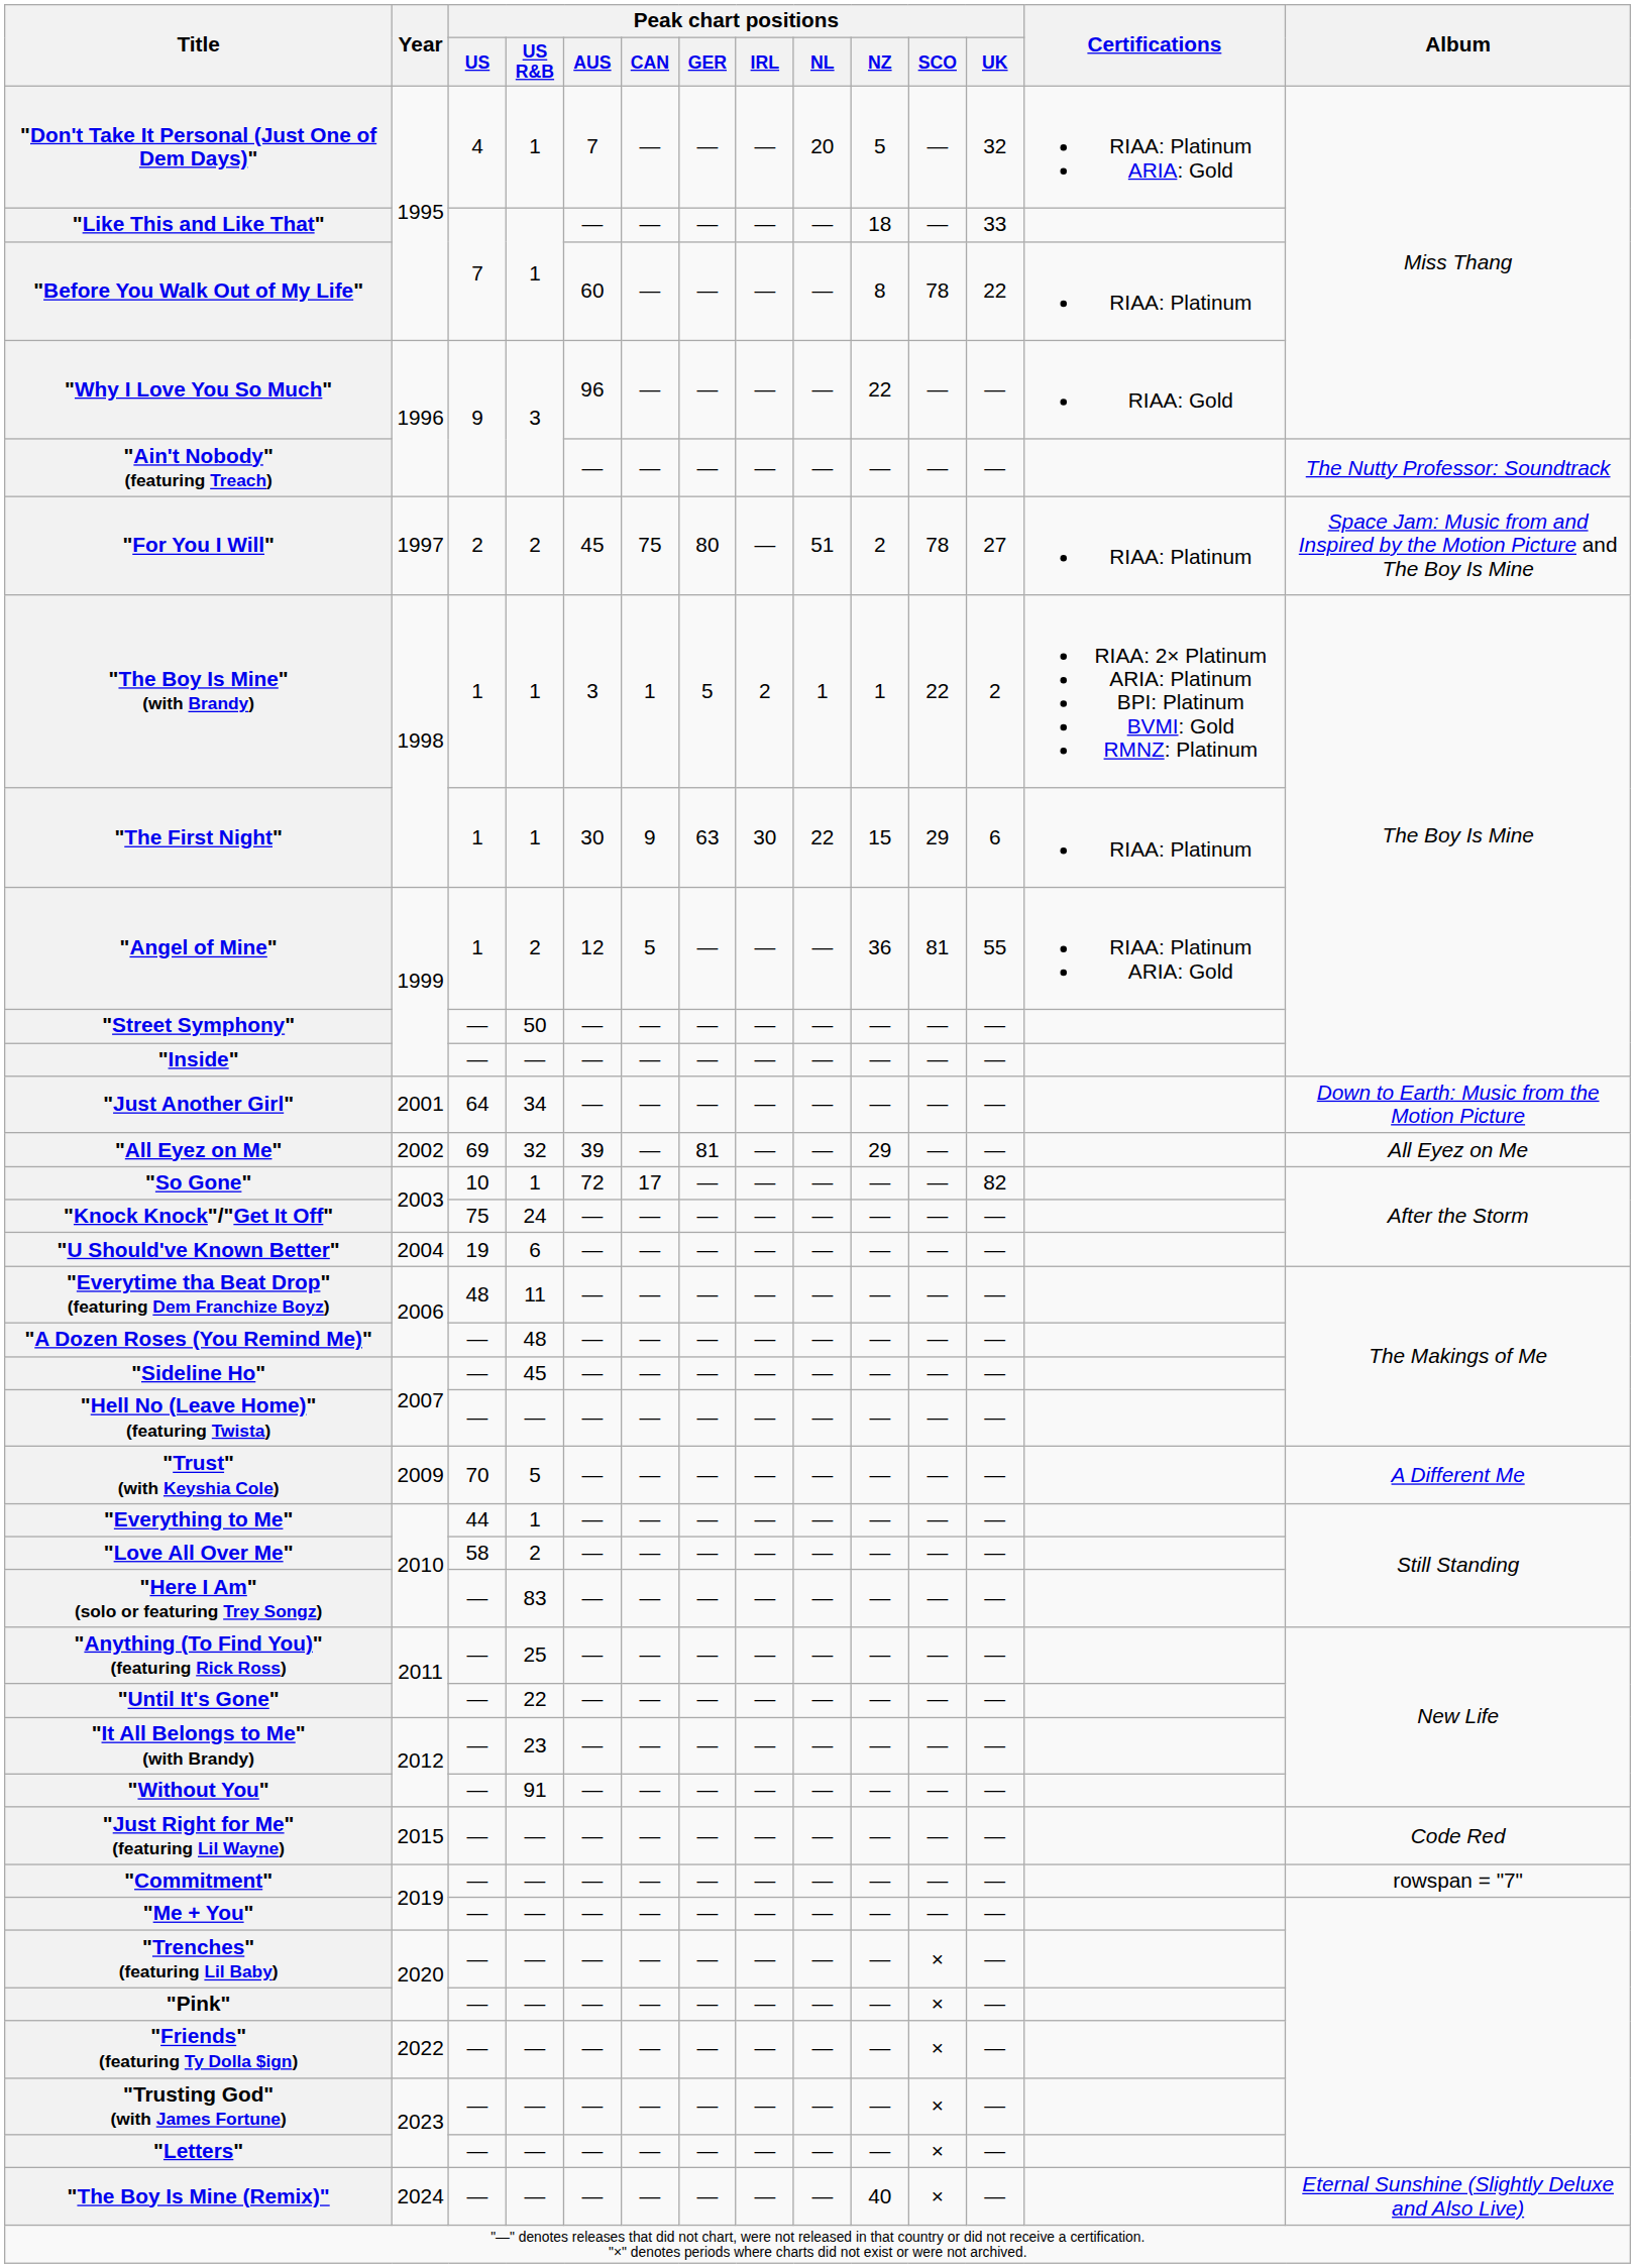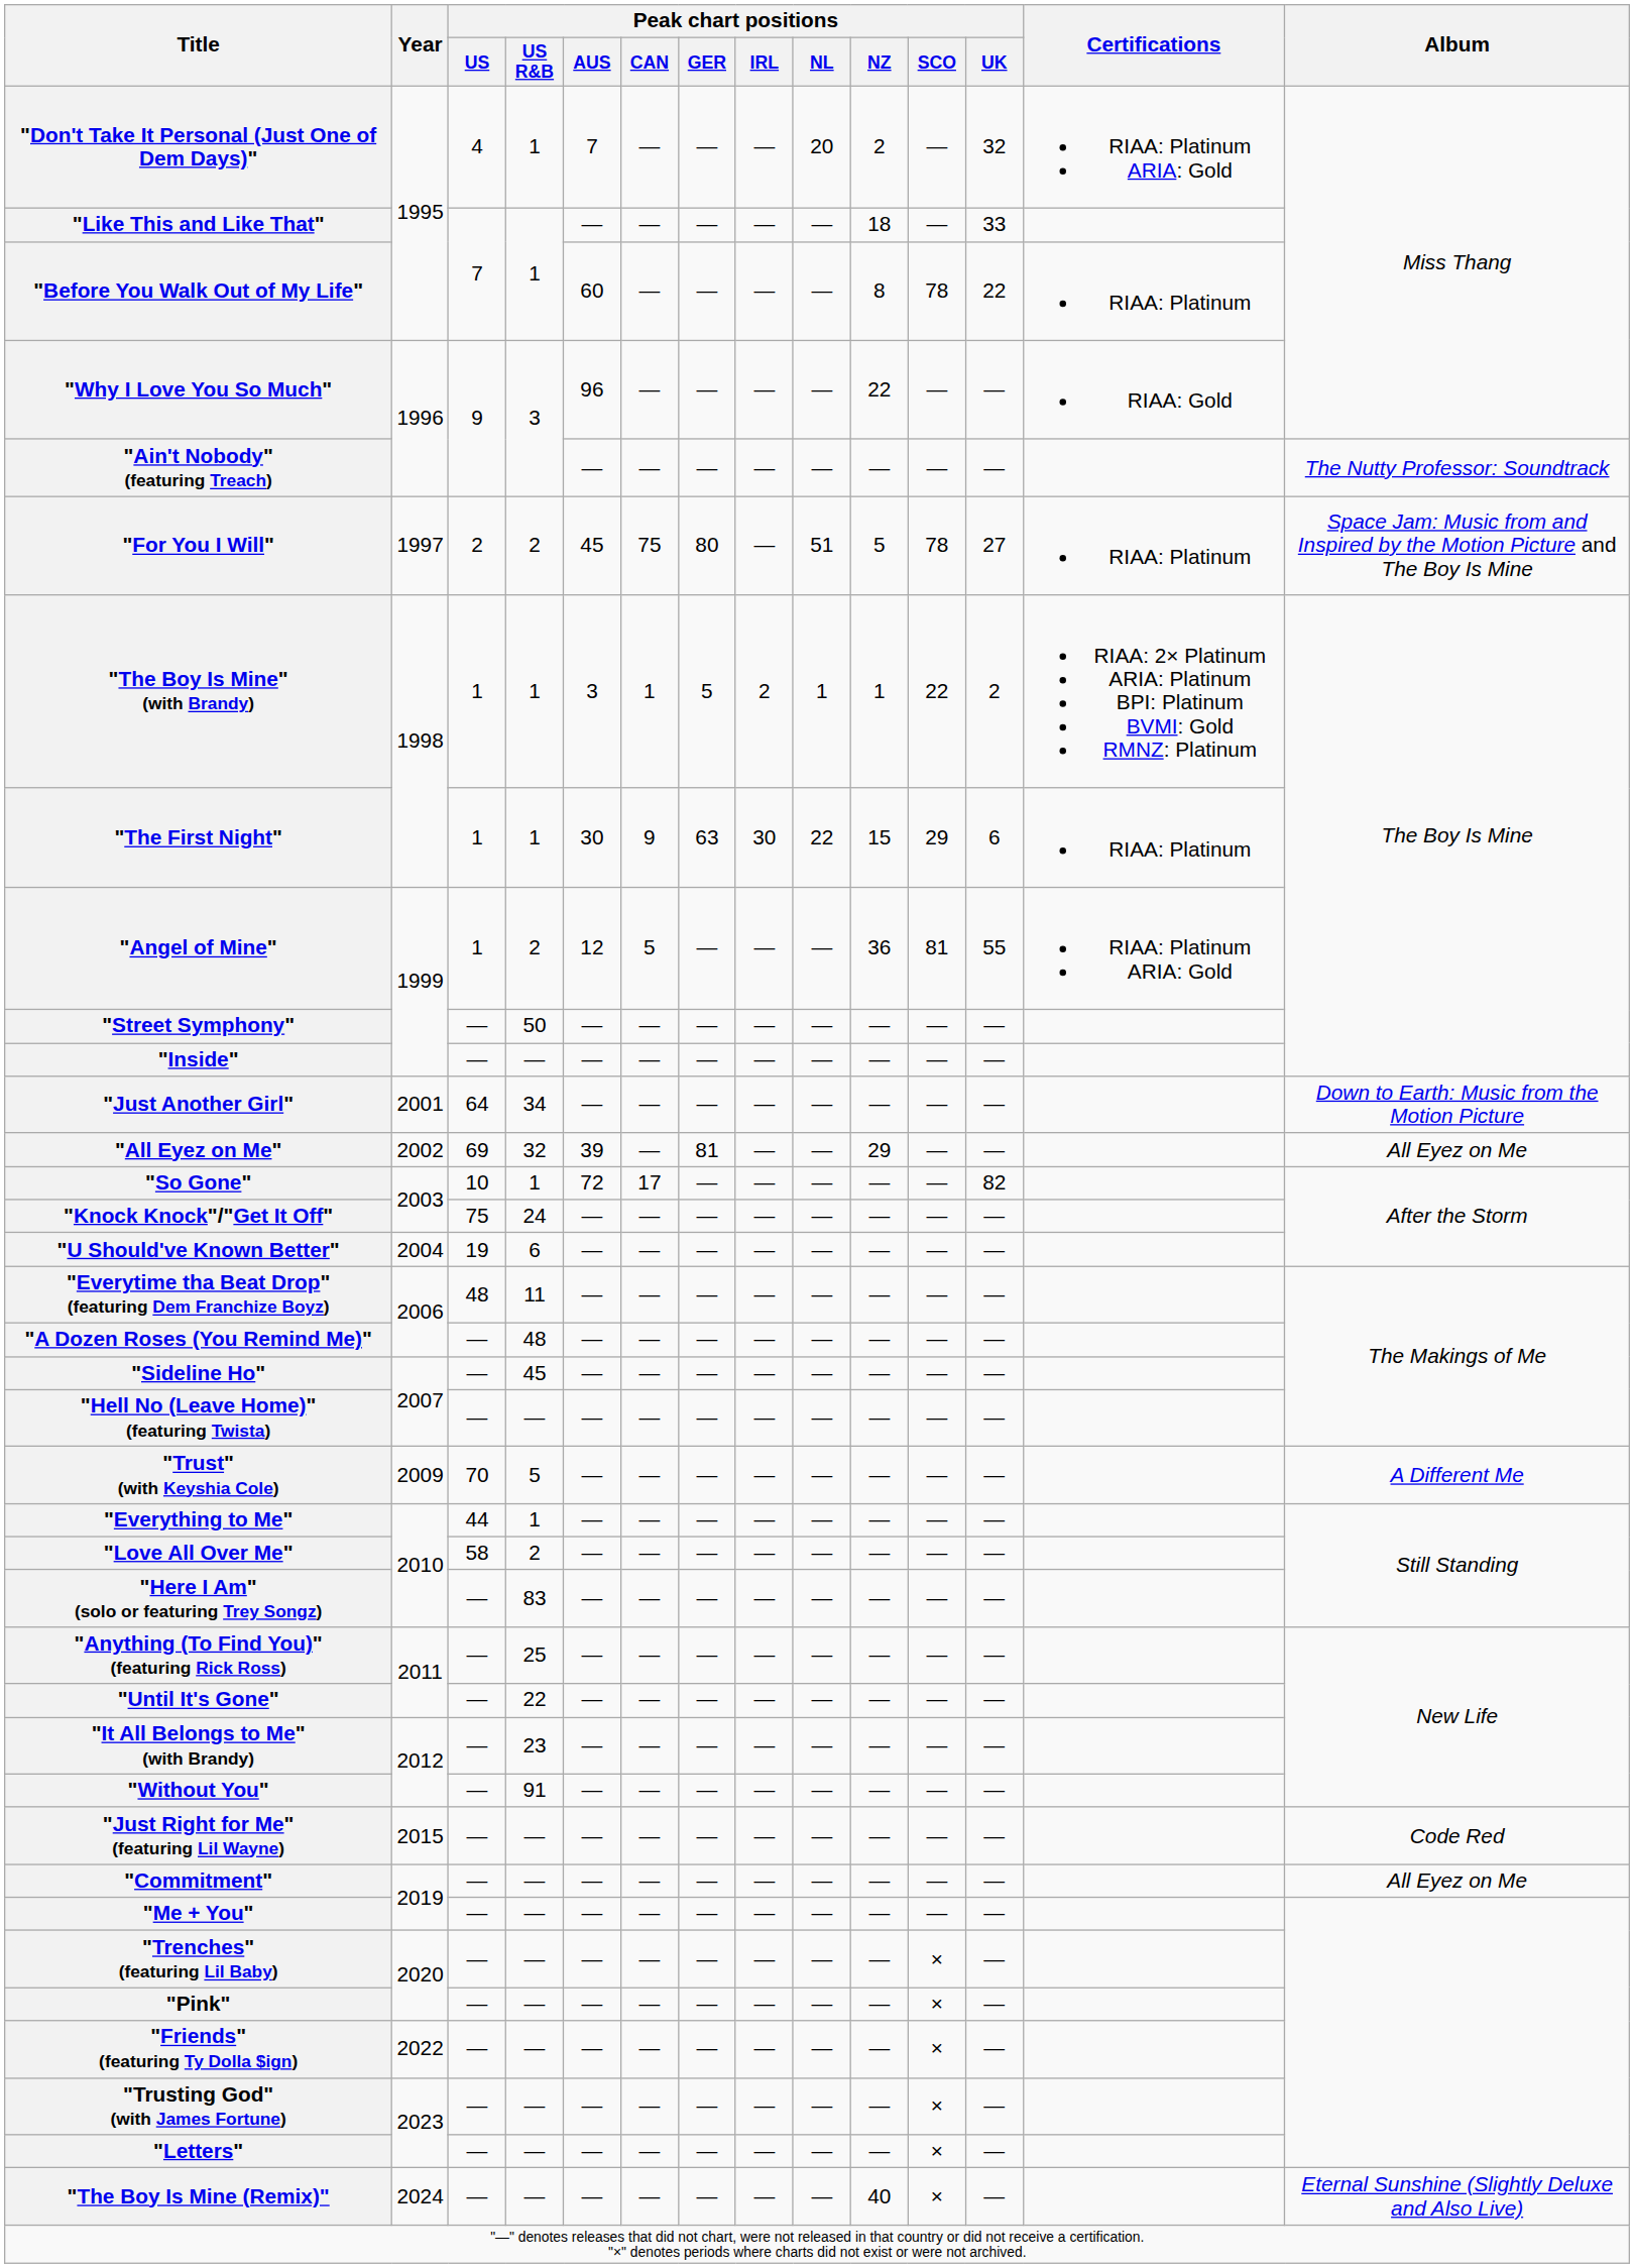"Don't Take It Personal (Just One of Dem Days)" | Peak chart positions / NZ: 5 -> 2
"For You I Will" | Peak chart positions / NZ: 2 -> 5
"Commitment" | Album: rowspan = "7" -> All Eyez on Me
